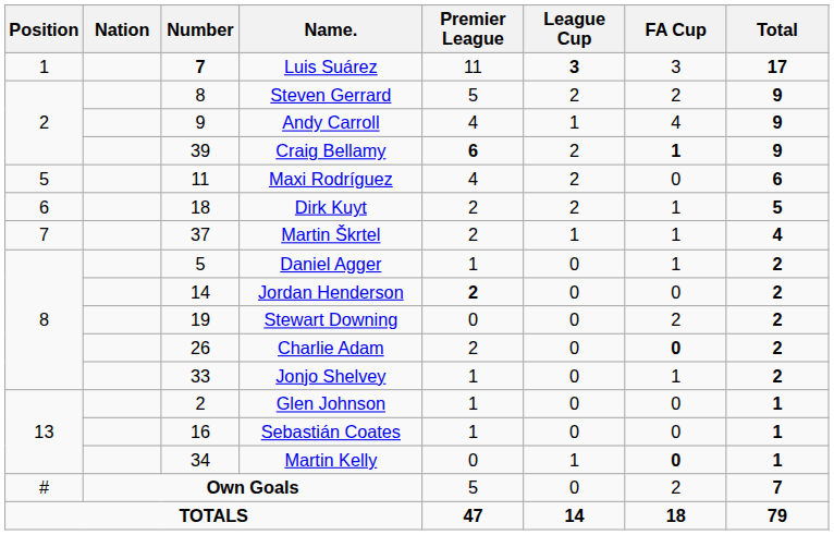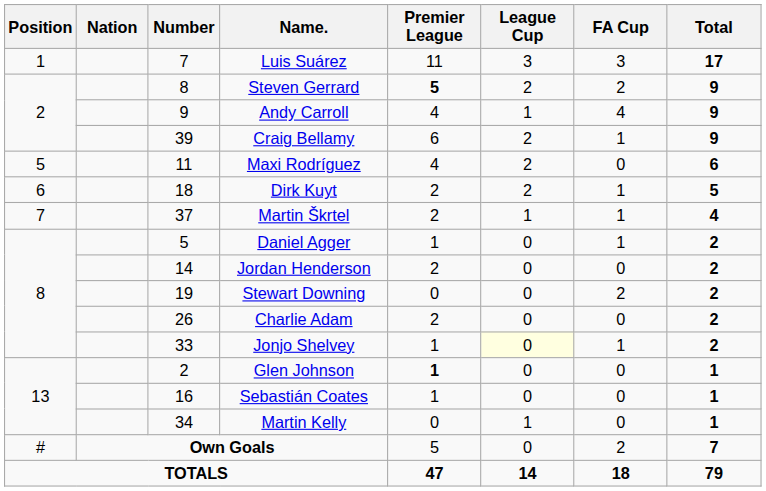Luis Suárez | Number: bold -> normal
Luis Suárez | League Cup: bold -> normal
Steven Gerrard | Premier League: normal -> bold
Craig Bellamy | Premier League: bold -> normal
Craig Bellamy | FA Cup: bold -> normal
Jordan Henderson | Premier League: bold -> normal
Charlie Adam | FA Cup: bold -> normal
Jonjo Shelvey | League Cup: no background -> lightyellow background
Glen Johnson | Premier League: normal -> bold
Martin Kelly | FA Cup: bold -> normal
